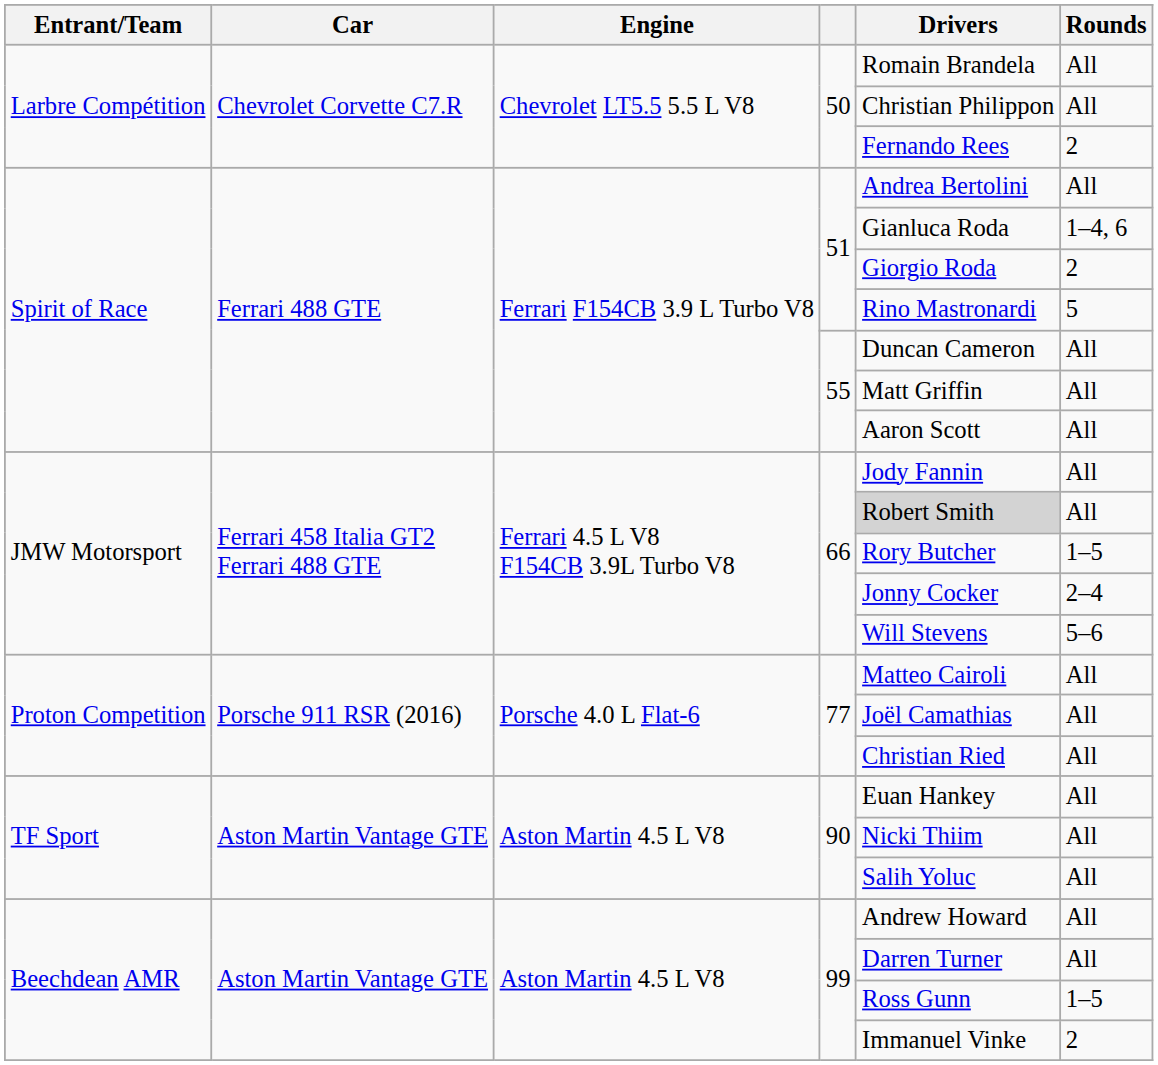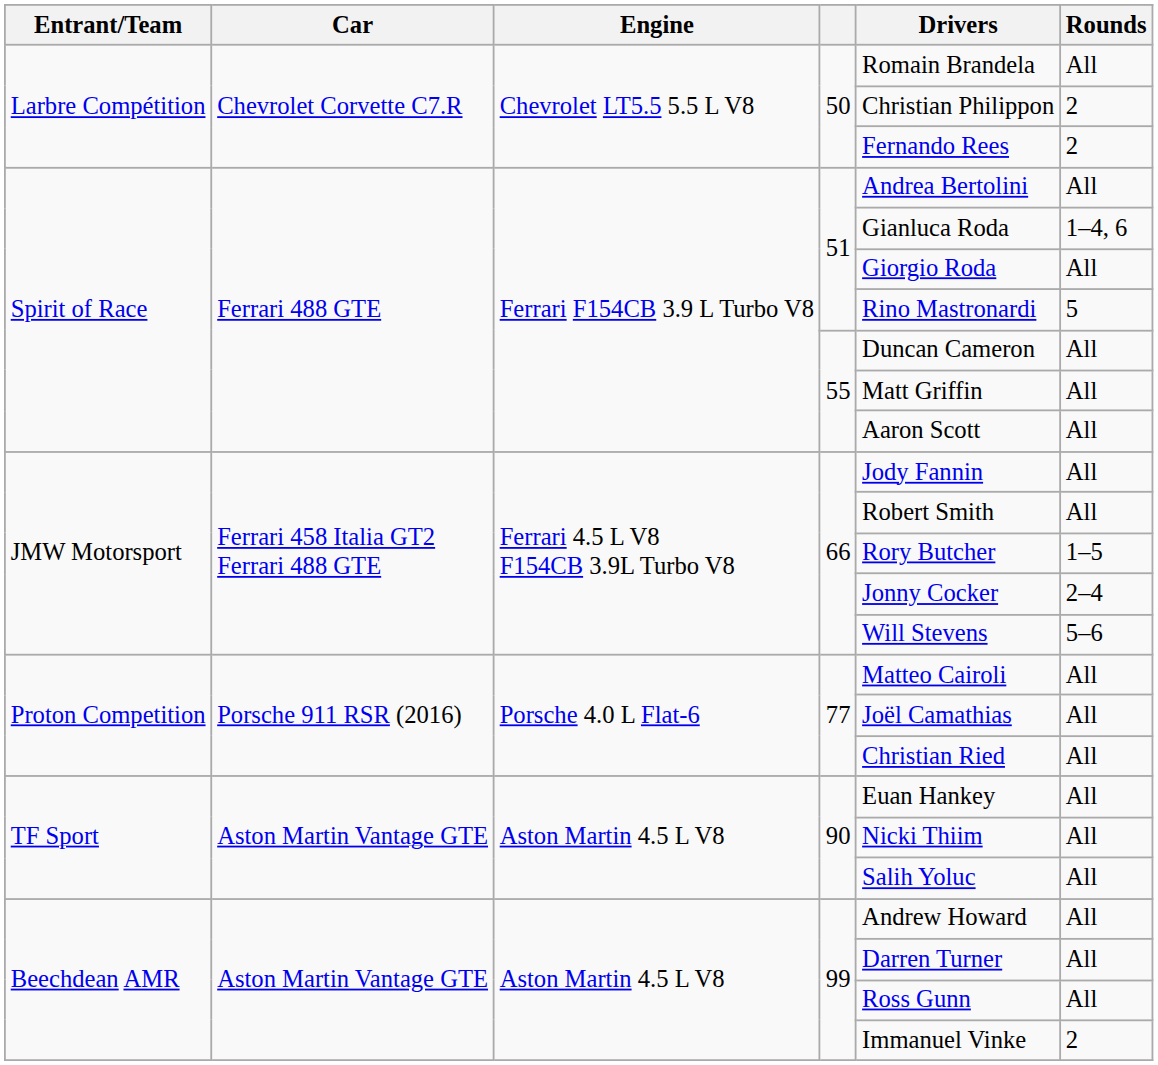row 3 | Rounds: All -> 2
row 7 | Rounds: 2 -> All
row 13 | Drivers: lightgrey background -> no background
row 25 | Rounds: 1–5 -> All
